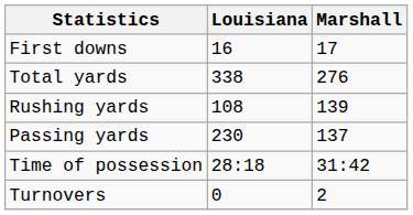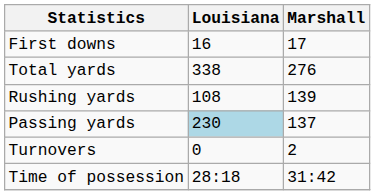Passing yards | Louisiana: no background -> lightblue background
rows swapped: Turnovers <-> Time of possession
